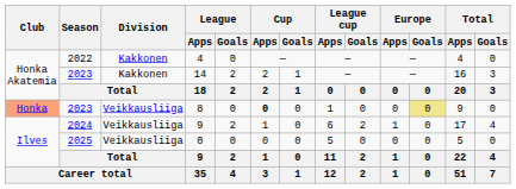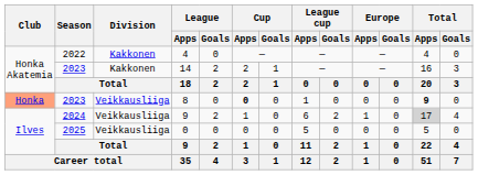8 | Europe / Goals: khaki background -> no background
8 | Total / Apps: normal -> bold
2024 / 9 | Total / Apps: no background -> lightgrey background
